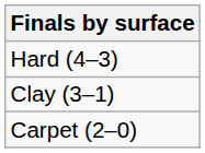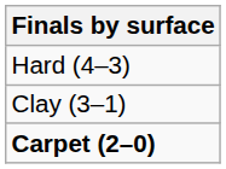row 4 | column 1: normal -> bold
